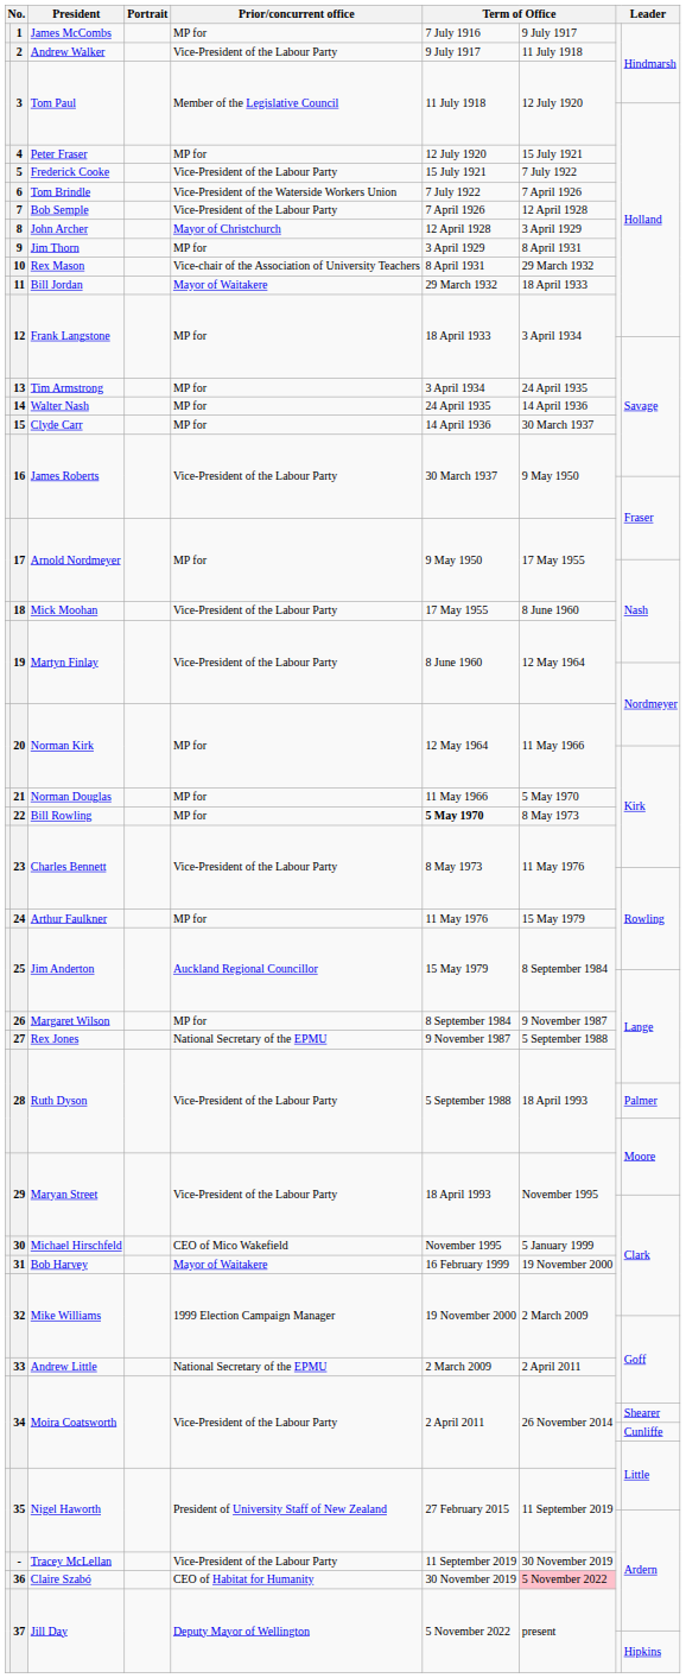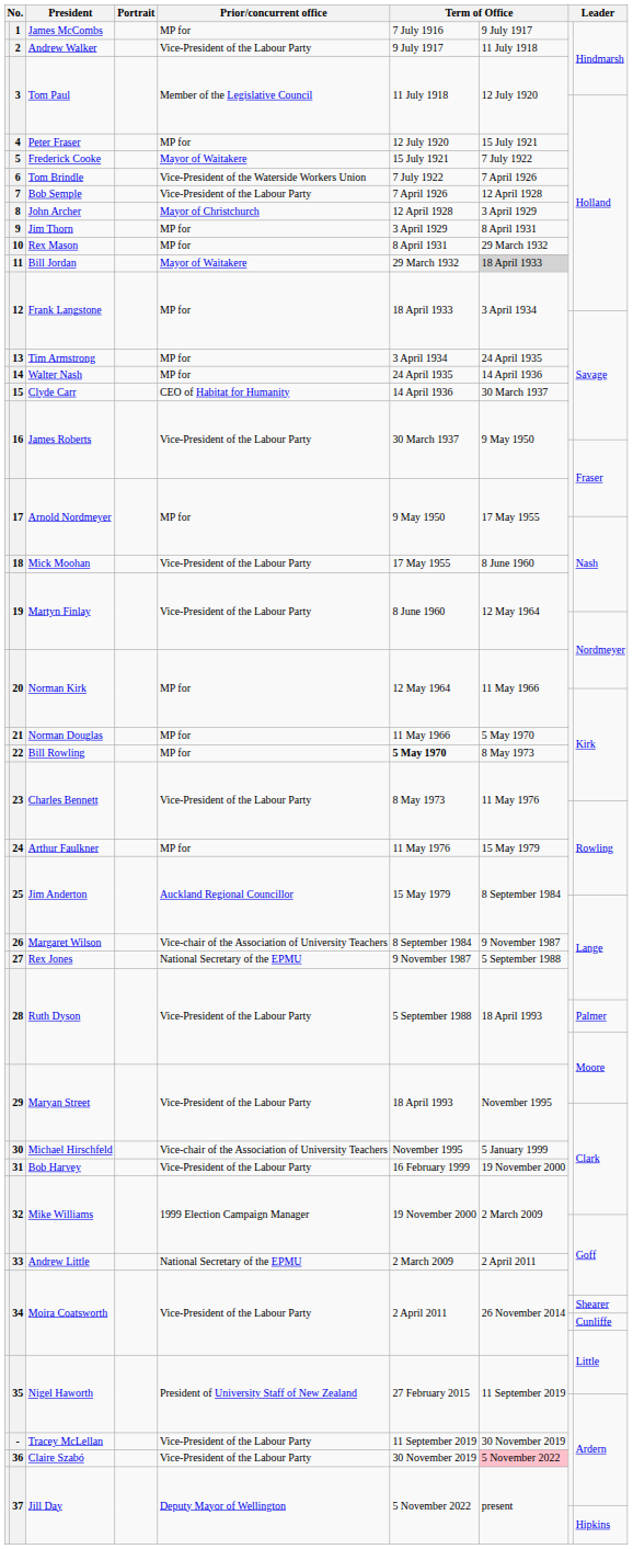5 | Prior/concurrent office: Vice-President of the Labour Party -> Mayor of Waitakere
10 | Prior/concurrent office: Vice-chair of the Association of University Teachers -> MP for
11 | column 7: no background -> lightgrey background
15 | Prior/concurrent office: MP for -> CEO of Habitat for Humanity
26 | Prior/concurrent office: MP for -> Vice-chair of the Association of University Teachers
30 | Prior/concurrent office: CEO of Mico Wakefield -> Vice-chair of the Association of University Teachers
31 | Prior/concurrent office: Mayor of Waitakere -> Vice-President of the Labour Party
36 | Prior/concurrent office: CEO of Habitat for Humanity -> Vice-President of the Labour Party
